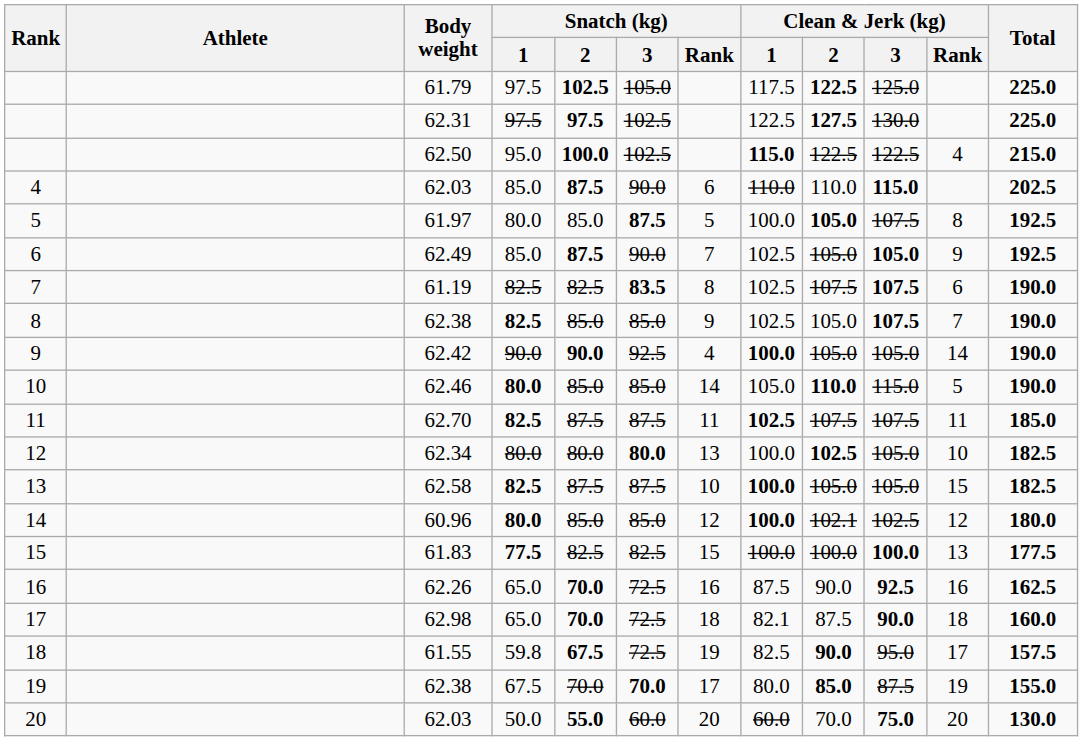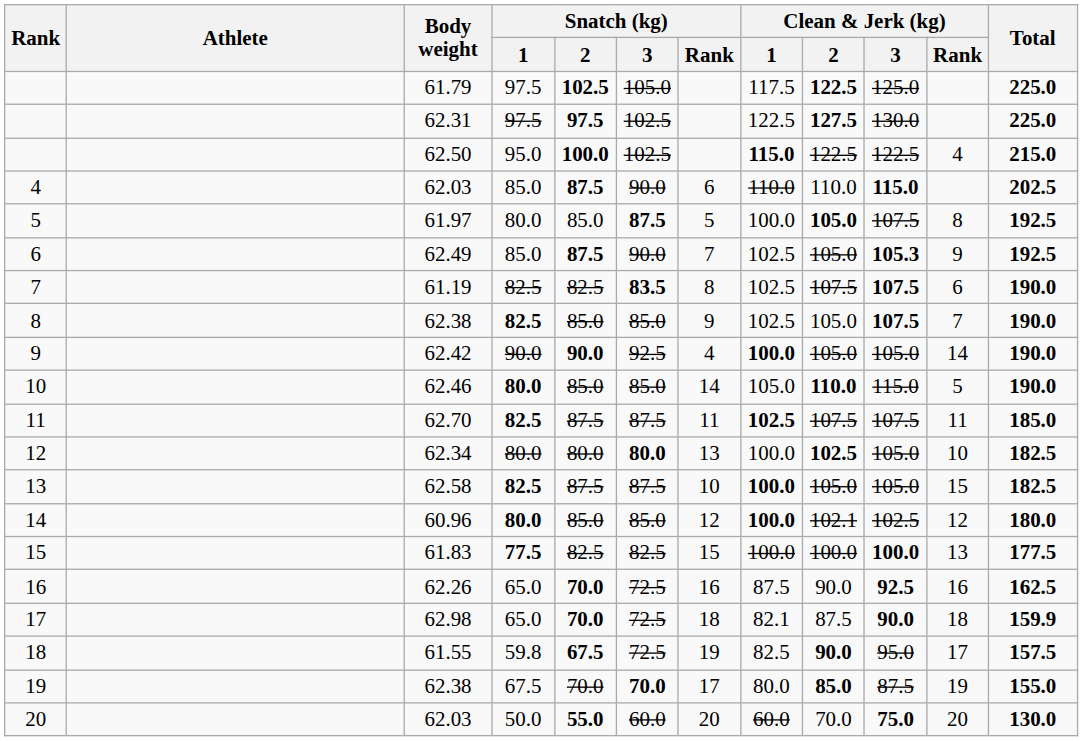row 8 | Clean & Jerk (kg) / 3: 105.0 -> 105.3
row 19 | Total: 160.0 -> 159.9
